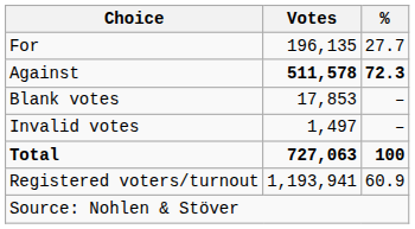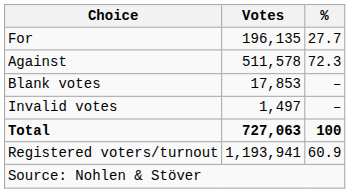Against | Votes: bold -> normal
Against | %: bold -> normal
